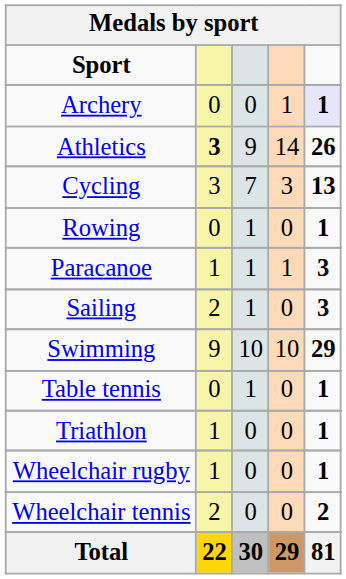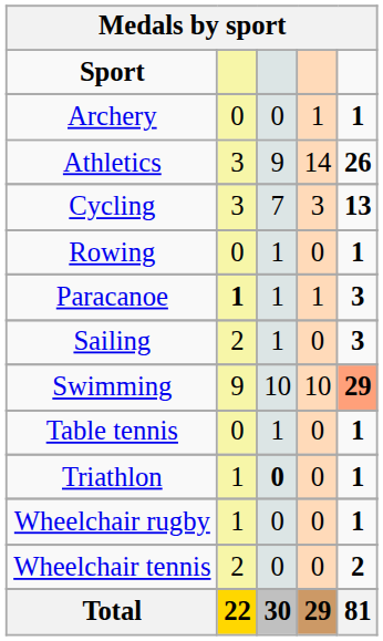Archery | column 5: lavender background -> no background
Athletics | column 2: bold -> normal
Paracanoe | column 2: normal -> bold
Swimming | column 5: no background -> lightsalmon background
Triathlon | column 3: normal -> bold
